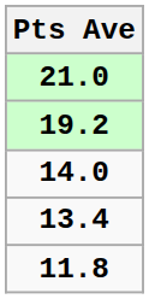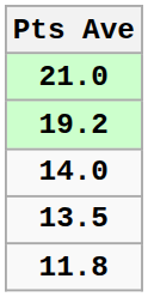row 5 | column 1: 13.4 -> 13.5
